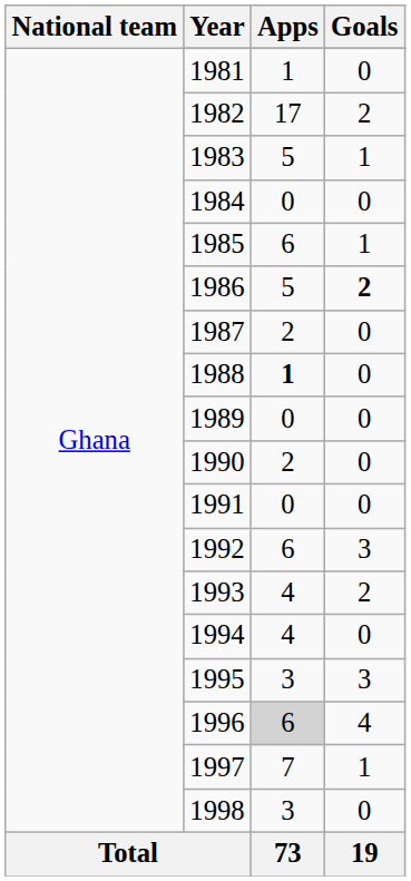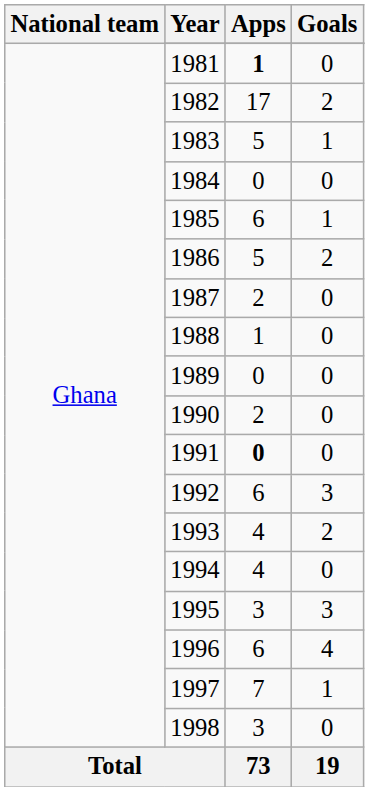1981 | Apps: normal -> bold
1986 | Goals: bold -> normal
1988 | Apps: bold -> normal
1991 | Apps: normal -> bold
1996 | Apps: lightgrey background -> no background
